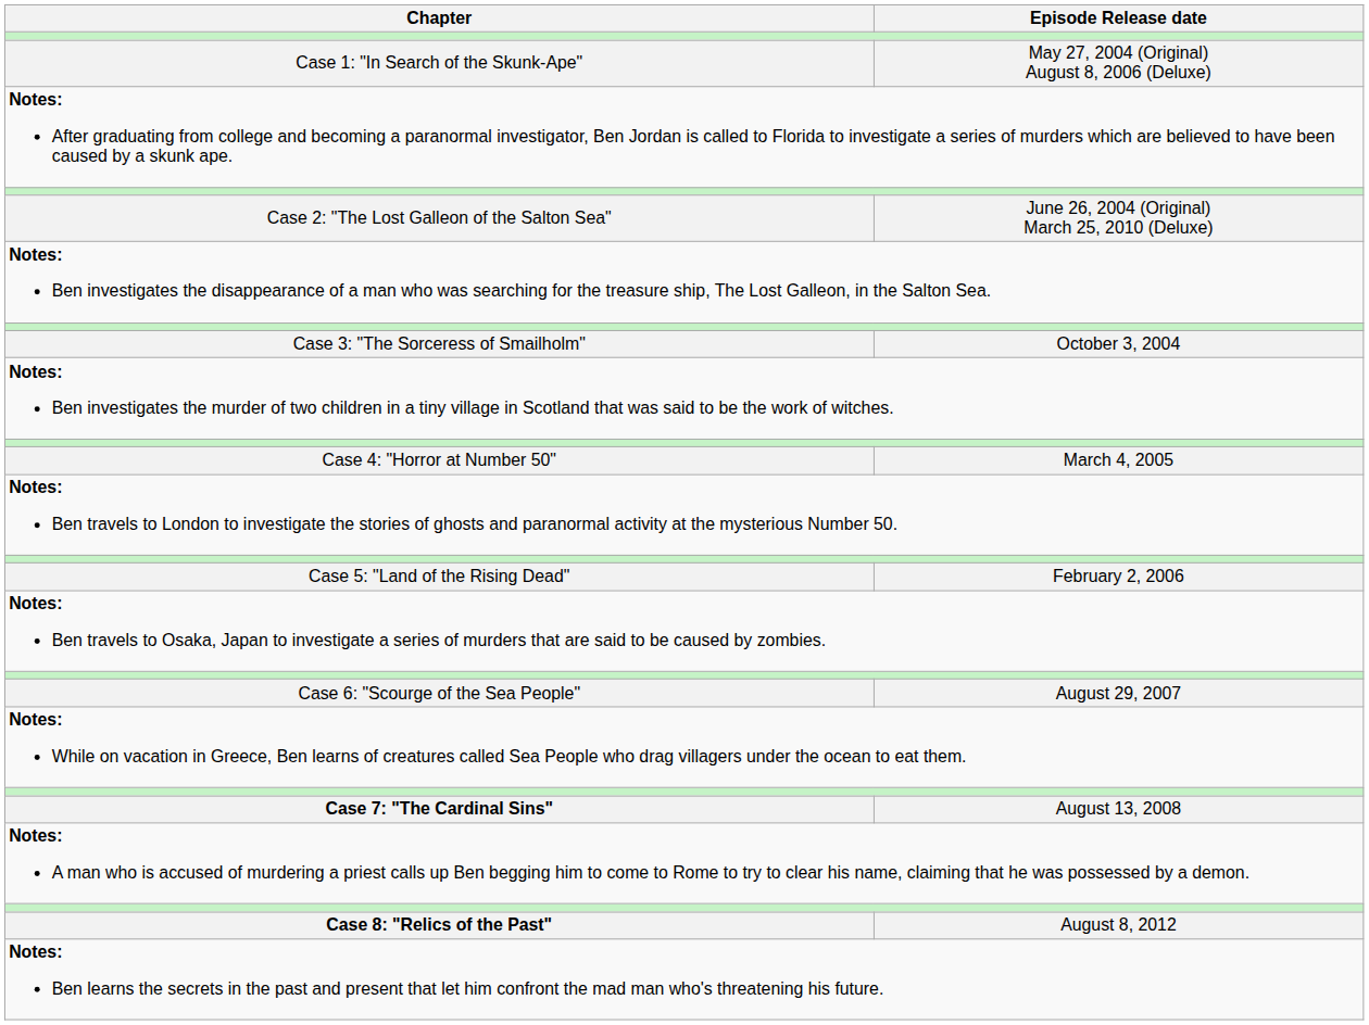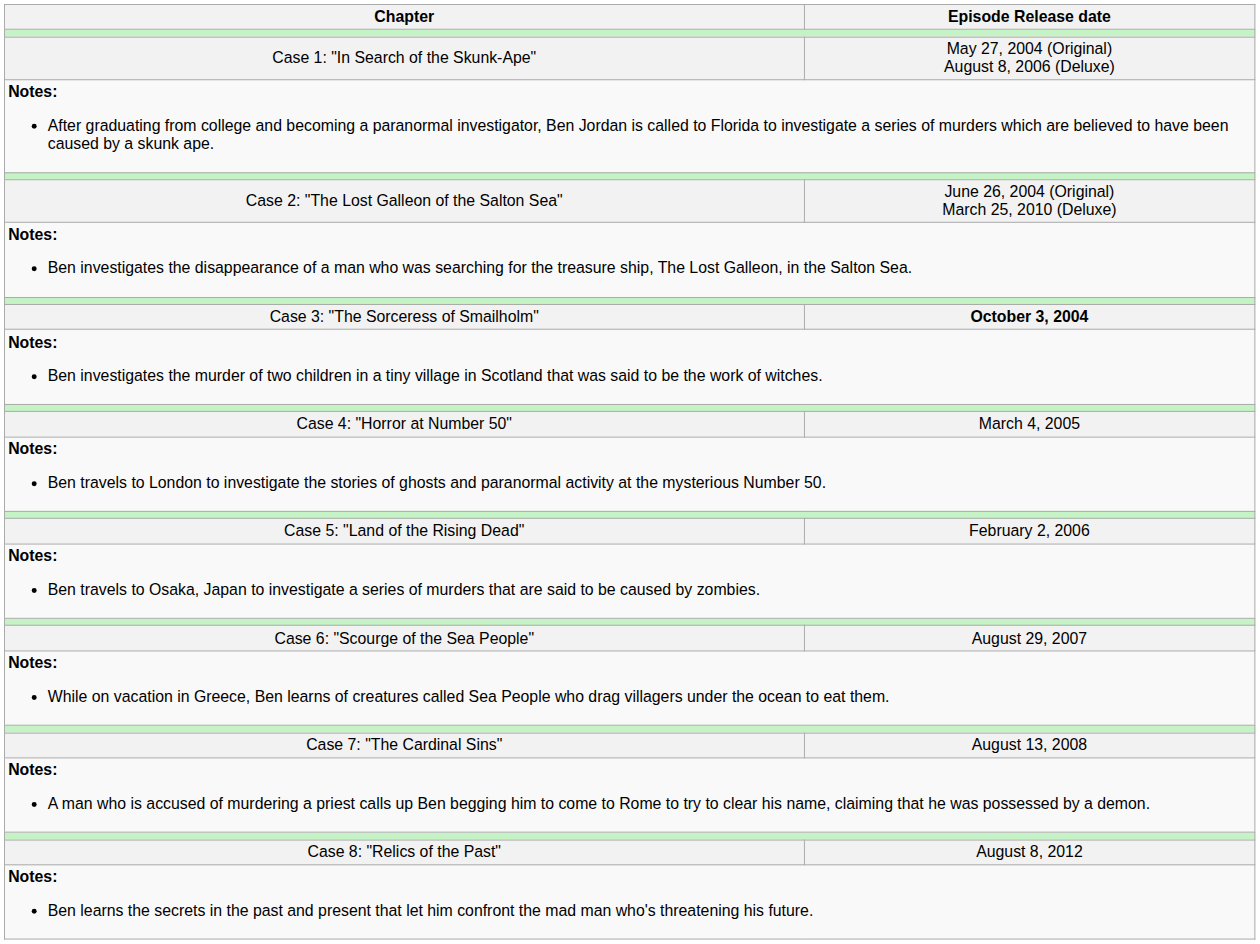Case 3: "The Sorceress of Smailholm" | Episode Release date: normal -> bold
Case 7: "The Cardinal Sins" | Chapter: bold -> normal
Case 8: "Relics of the Past" | Chapter: bold -> normal
